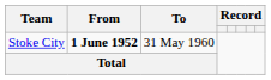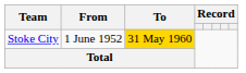Stoke City | From: bold -> normal
Stoke City | To: no background -> gold background
